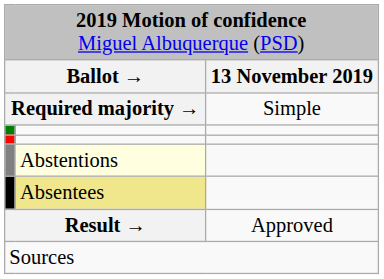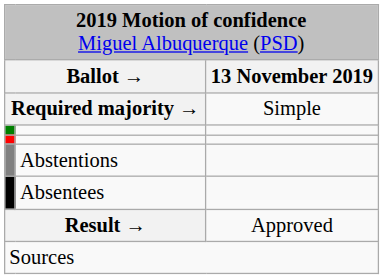Abstentions | column 2: lightyellow background -> no background
Absentees | column 2: khaki background -> no background
